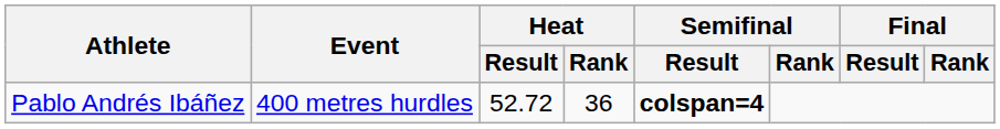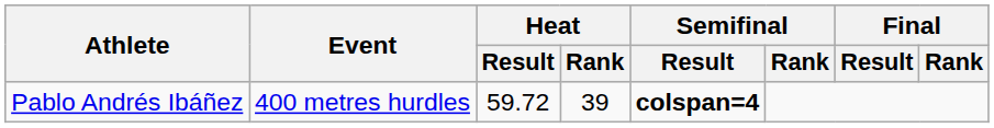Pablo Andrés Ibáñez | Heat / Result: 52.72 -> 59.72
Pablo Andrés Ibáñez | Heat / Rank: 36 -> 39
